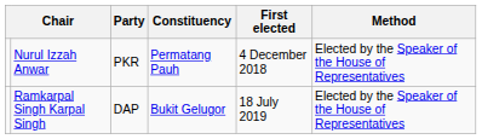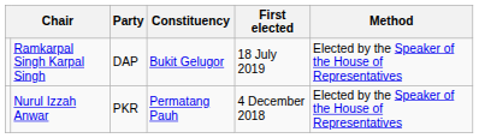rows swapped: Nurul Izzah Anwar <-> Ramkarpal Singh Karpal Singh
